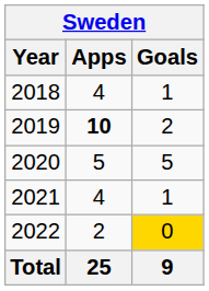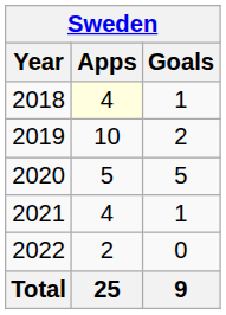2018 | Apps: no background -> lightyellow background
2019 | Apps: bold -> normal
2022 | Goals: gold background -> no background
